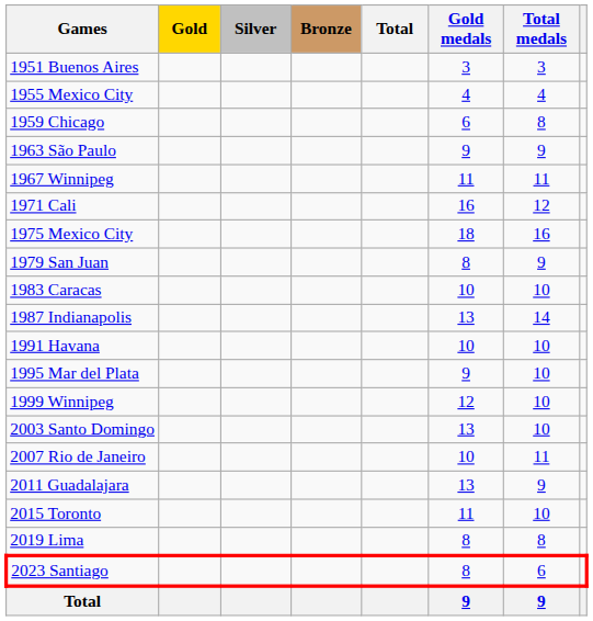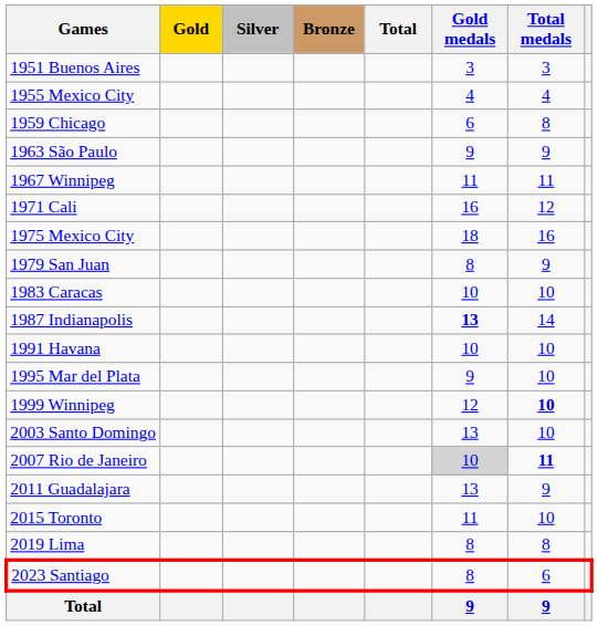1987 Indianapolis | Gold medals: normal -> bold
1999 Winnipeg | Total medals: normal -> bold
2007 Rio de Janeiro | Gold medals: no background -> lightgrey background
2007 Rio de Janeiro | Total medals: normal -> bold
